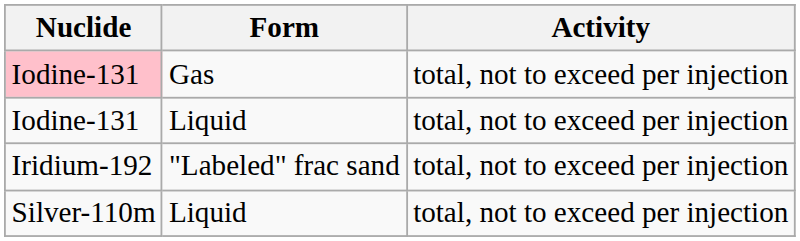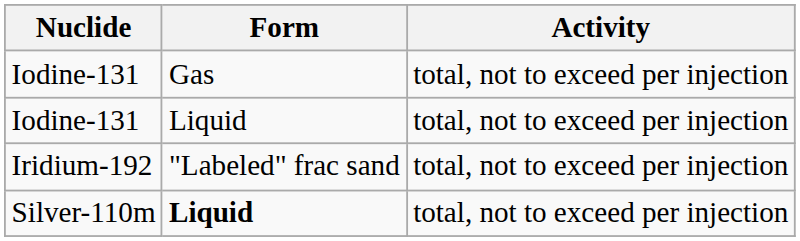row 2 | Nuclide: pink background -> no background
row 5 | Form: normal -> bold
